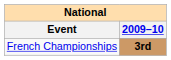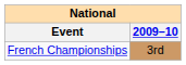French Championships | 2009–10: bold -> normal
